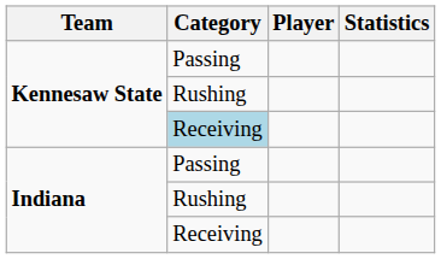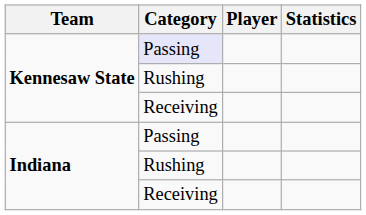Kennesaw State / Passing | Category: no background -> lavender background
Kennesaw State / Receiving | Category: lightblue background -> no background
